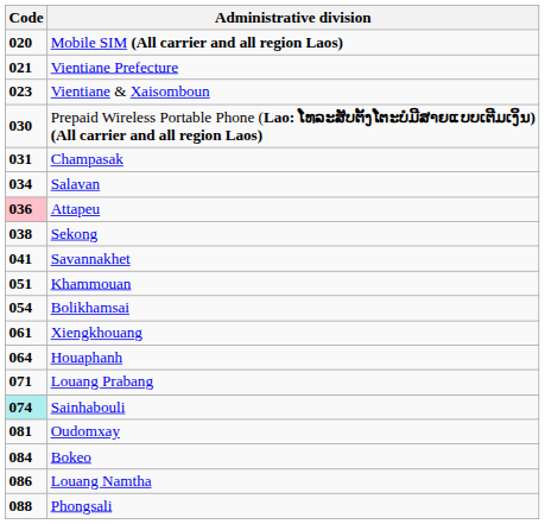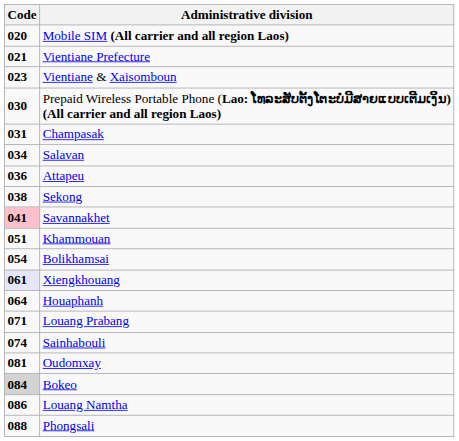Attapeu | Code: pink background -> no background
Savannakhet | Code: no background -> pink background
Xiengkhouang | Code: no background -> lavender background
Sainhabouli | Code: paleturquoise background -> no background
Bokeo | Code: no background -> lightgrey background
